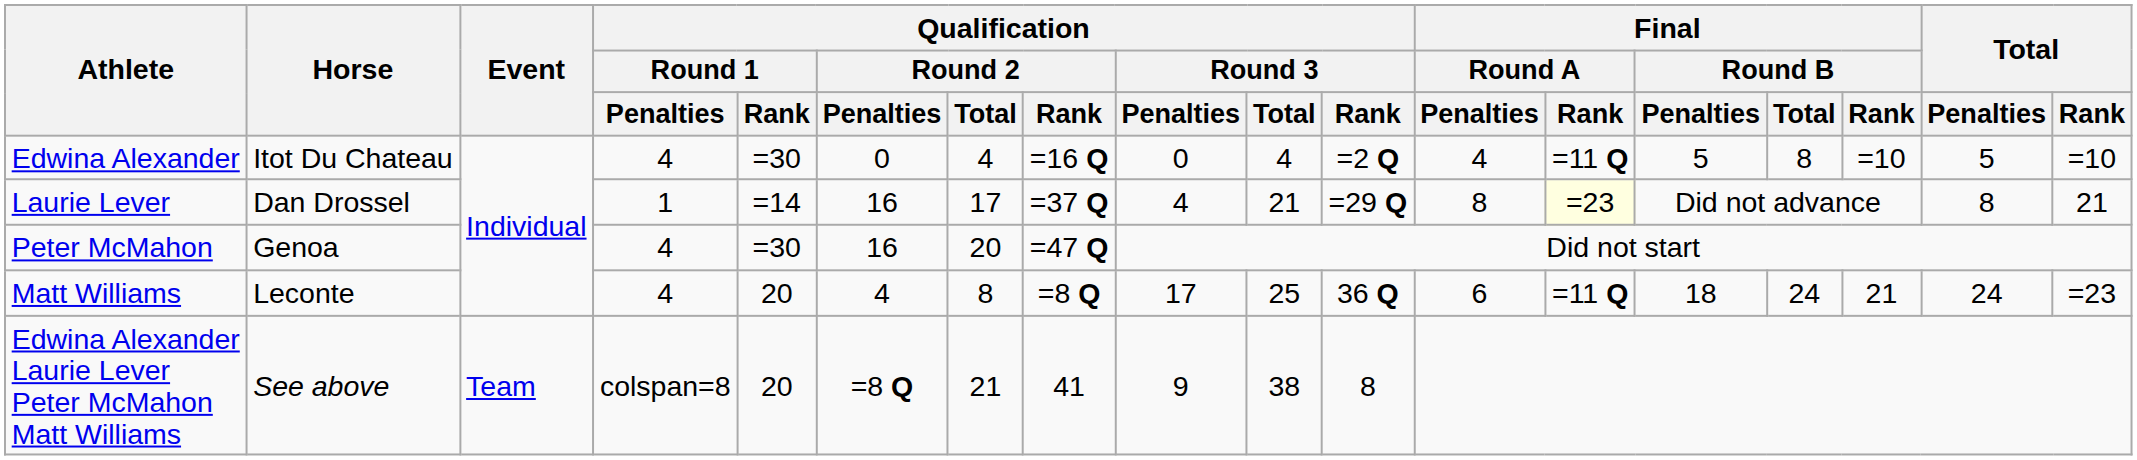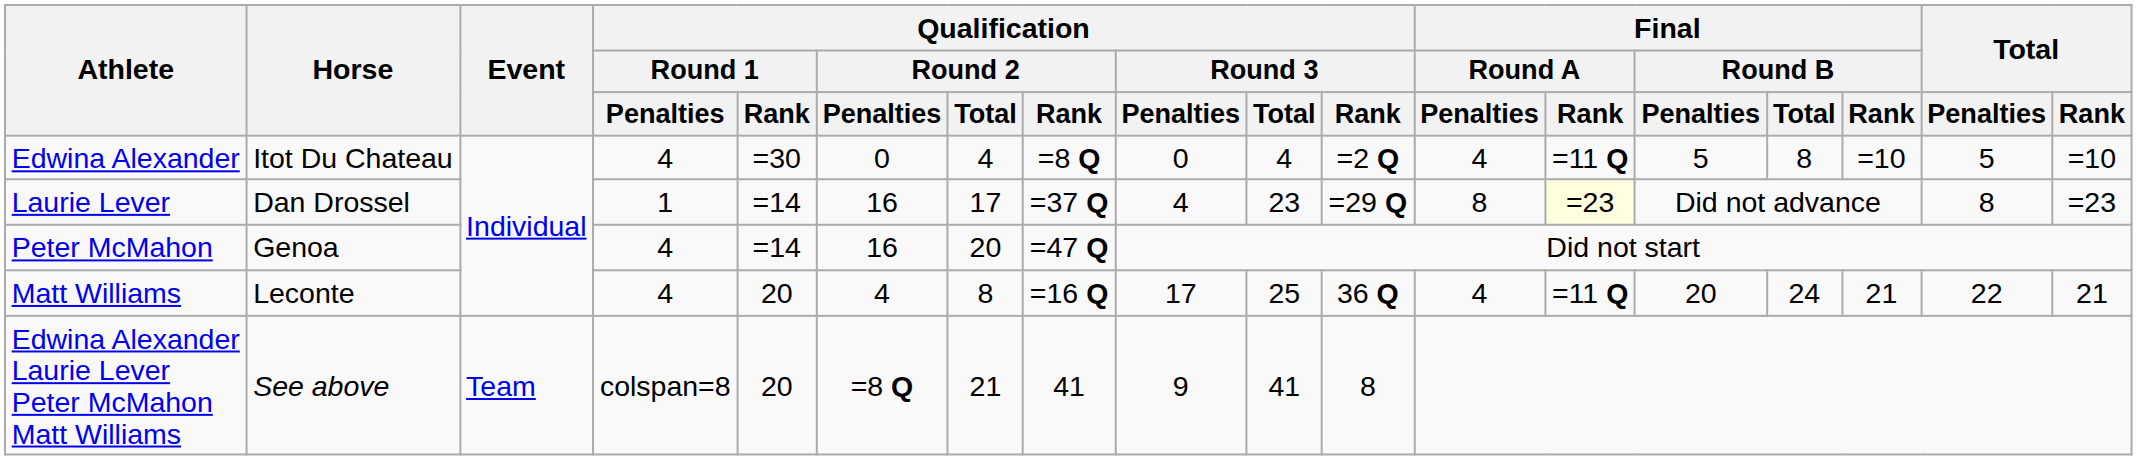Edwina Alexander | Qualification / Round 2 / Rank: =16 Q -> =8 Q
Laurie Lever | Qualification / Round 3 / Total: 21 -> 23
Laurie Lever | Total / Rank: 21 -> =23
Peter McMahon | Qualification / Round 1 / Rank: =30 -> =14
Matt Williams | Qualification / Round 2 / Rank: =8 Q -> =16 Q
Matt Williams | Final / Round A / Penalties: 6 -> 4
Matt Williams | Final / Round B / Penalties: 18 -> 20
Matt Williams | Total / Penalties: 24 -> 22
Matt Williams | Total / Rank: =23 -> 21
Edwina Alexander Laurie Lever Peter McMahon Matt Williams | Qualification / Round 3 / Total: 38 -> 41
